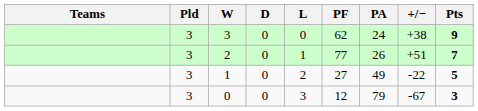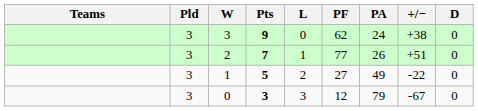columns swapped: D <-> Pts
